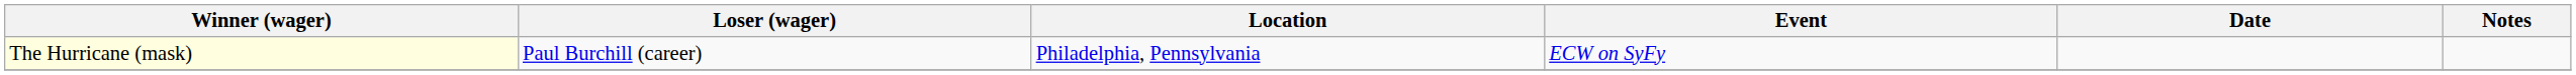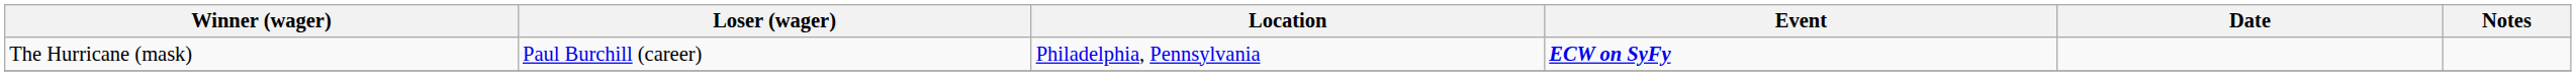row 2 | Winner (wager): lightyellow background -> no background
row 2 | Event: normal -> bold
